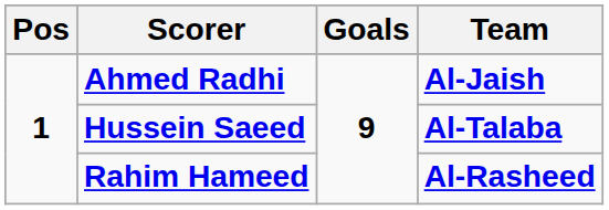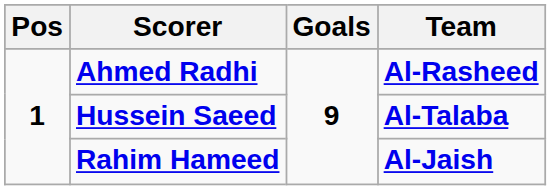Ahmed Radhi | Team: Al-Jaish -> Al-Rasheed
Rahim Hameed | Team: Al-Rasheed -> Al-Jaish
